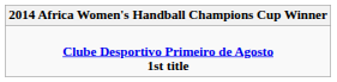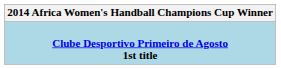row 2 | column 1: no background -> lightblue background
